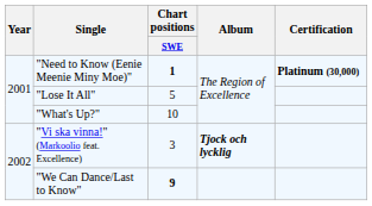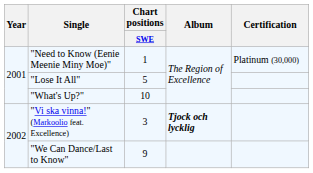"Need to Know (Eenie Meenie Miny Moe)" | Chart positions / SWE: bold -> normal
"Need to Know (Eenie Meenie Miny Moe)" | Certification: bold -> normal
"We Can Dance/Last to Know" | Chart positions / SWE: bold -> normal
